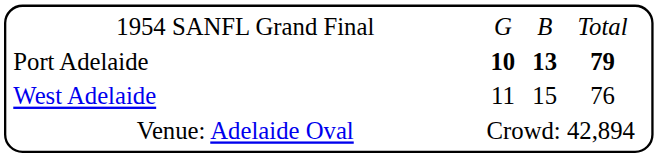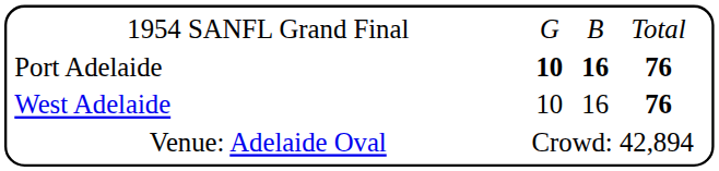Port Adelaide | column 3: 13 -> 16
Port Adelaide | column 4: 79 -> 76
West Adelaide | column 2: 11 -> 10
West Adelaide | column 3: 15 -> 16
West Adelaide | column 4: normal -> bold
